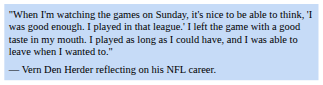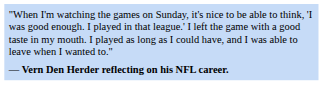row 2 | column 1: normal -> bold
